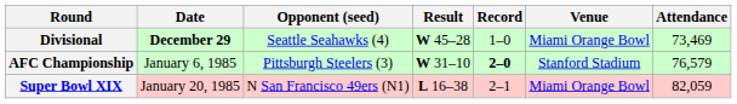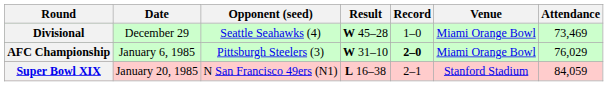Divisional | Date: bold -> normal
AFC Championship | Venue: Stanford Stadium -> Miami Orange Bowl
AFC Championship | Attendance: 76,579 -> 76,029
Super Bowl XIX | Venue: Miami Orange Bowl -> Stanford Stadium
Super Bowl XIX | Attendance: 82,059 -> 84,059
